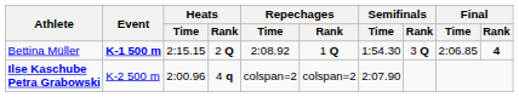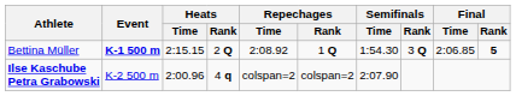Bettina Müller | Final / Rank: 4 -> 5
